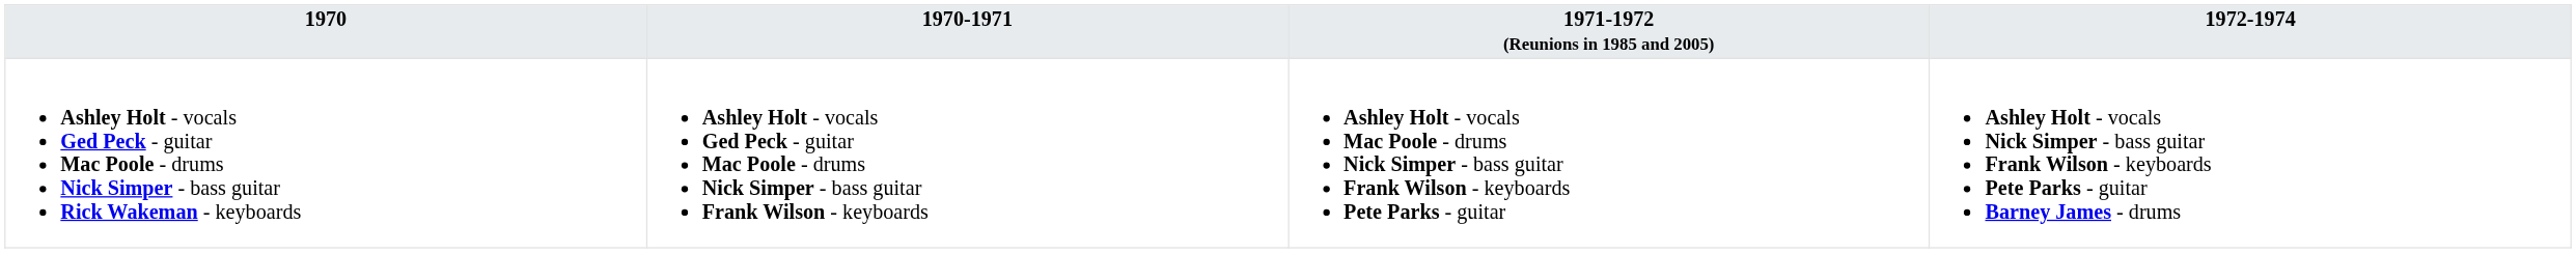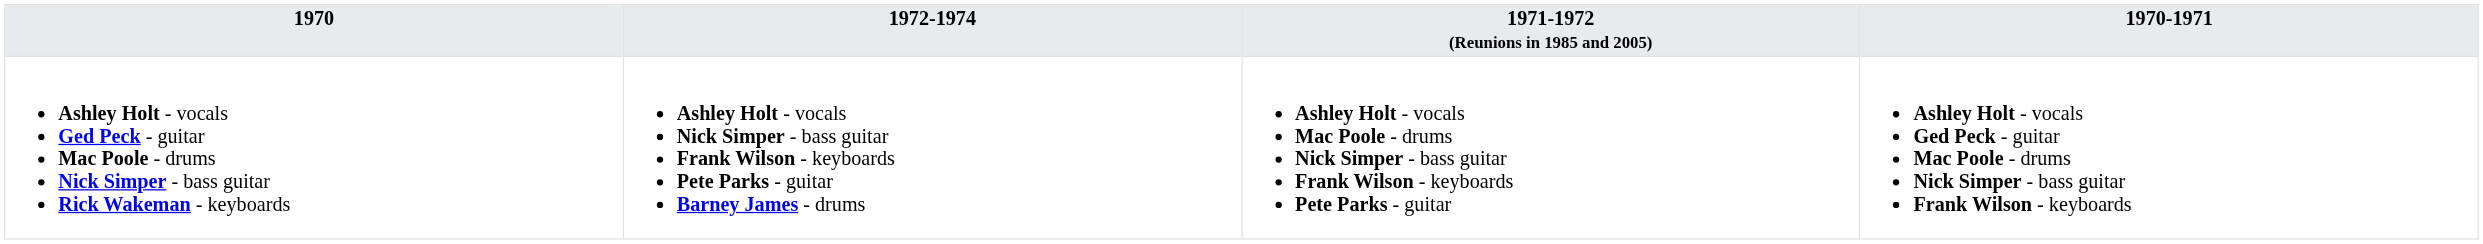columns swapped: 1970-1971 <-> 1972-1974
